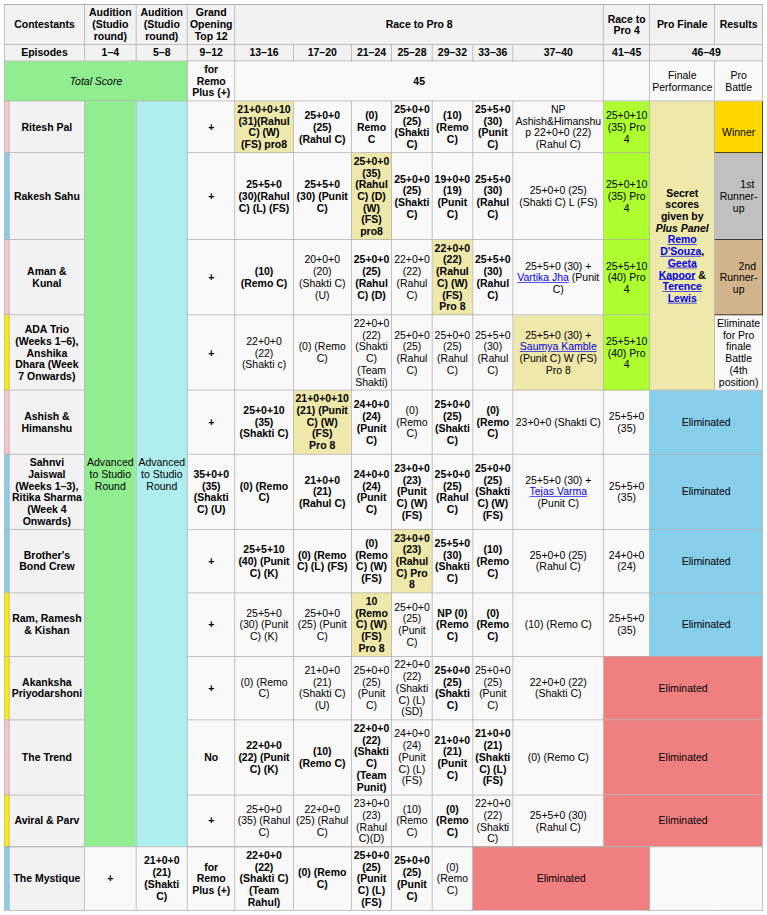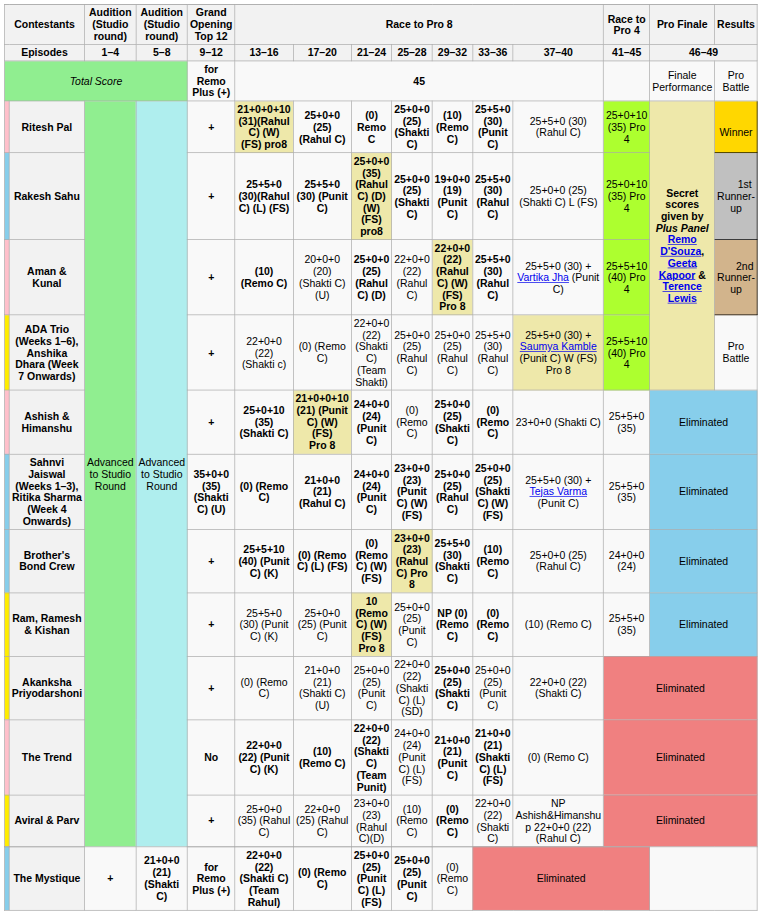Ritesh Pal | Race to Pro 8 / 37–40: NP Ashish&Himanshu p 22+0+0 (22) (Rahul C) -> 25+5+0 (30) (Rahul C)
ADA Trio (Weeks 1–6), Anshika Dhara (Week 7 Onwards) | Results / 46–49: Eliminate for Pro finale Battle (4th position) -> Pro Battle
Aviral & Parv | Race to Pro 8 / 37–40: 25+5+0 (30) (Rahul C) -> NP Ashish&Himanshu p 22+0+0 (22) (Rahul C)
